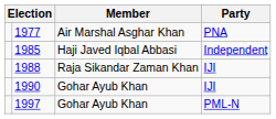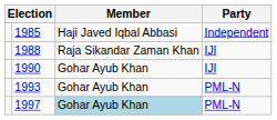- row: 1977 | Air Marshal Asghar Khan | PNA
+ row: 1993 | Gohar Ayub Khan | PML-N
1997 | Member: no background -> lightblue background
